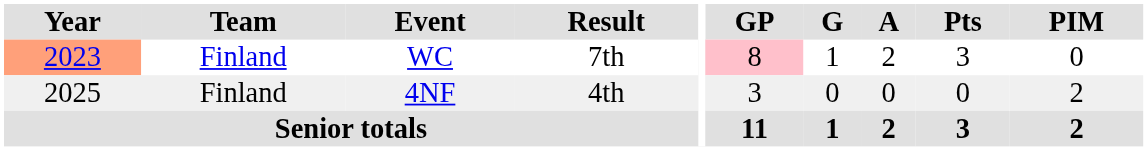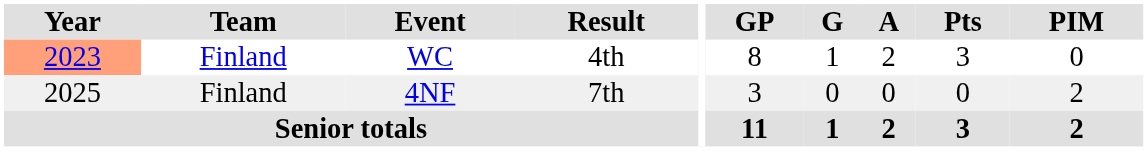WC | Result: 7th -> 4th
WC | GP: pink background -> no background
4NF | Result: 4th -> 7th
